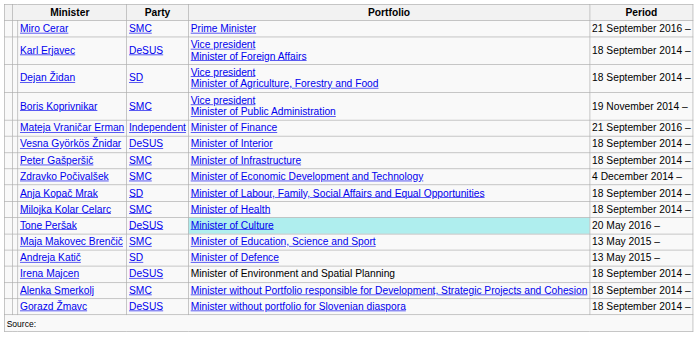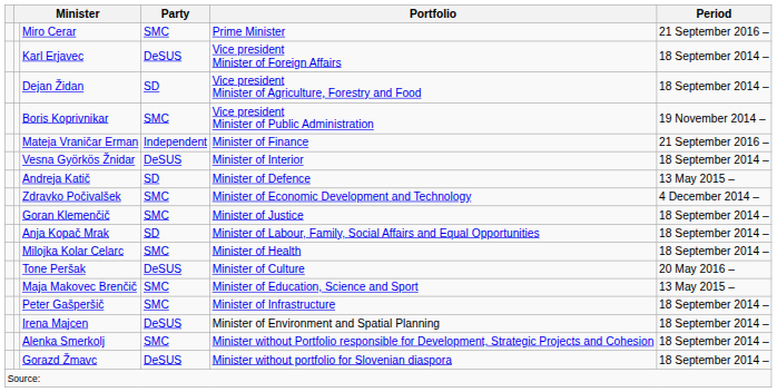rows swapped: Andreja Katič <-> Peter Gašperšič
+ row: Goran Klemenčič | SMC | Minister of Justice | 18 September 2014 –
Tone Peršak | Portfolio: paleturquoise background -> no background
